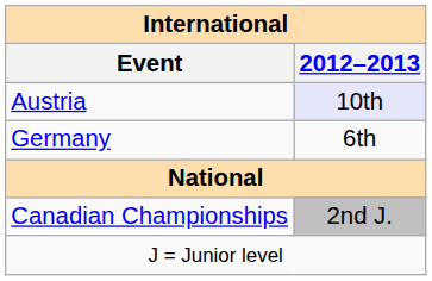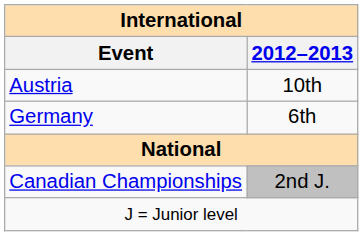Austria | 2012–2013: lavender background -> no background
